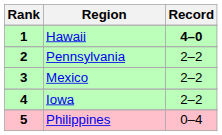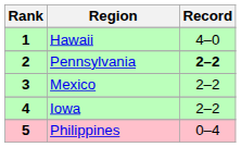Hawaii | Record: bold -> normal
Pennsylvania | Record: normal -> bold
